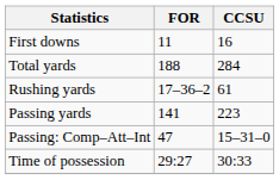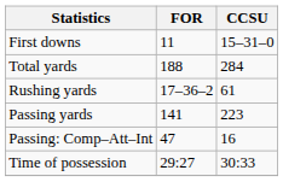First downs | CCSU: 16 -> 15–31–0
Passing: Comp–Att–Int | CCSU: 15–31–0 -> 16
